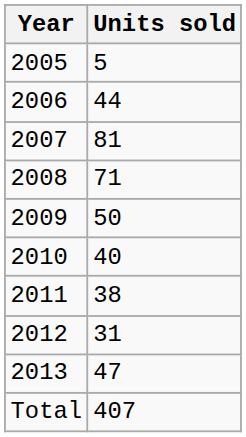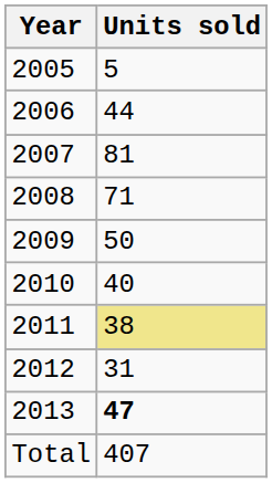2011 | Units sold: no background -> khaki background
2013 | Units sold: normal -> bold
